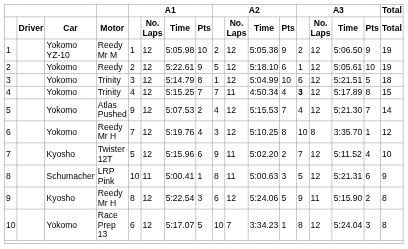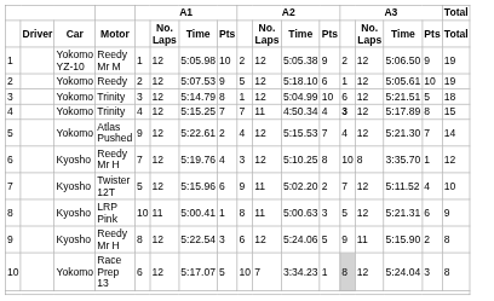row 4 | A1 / Time: 5:22.61 -> 5:07.53
row 7 | A1 / Time: 5:07.53 -> 5:22.61
row 8 | Car: Yokomo -> Kyosho
row 10 | Car: Schumacher -> Kyosho
row 12 | A3: no background -> lightgrey background
